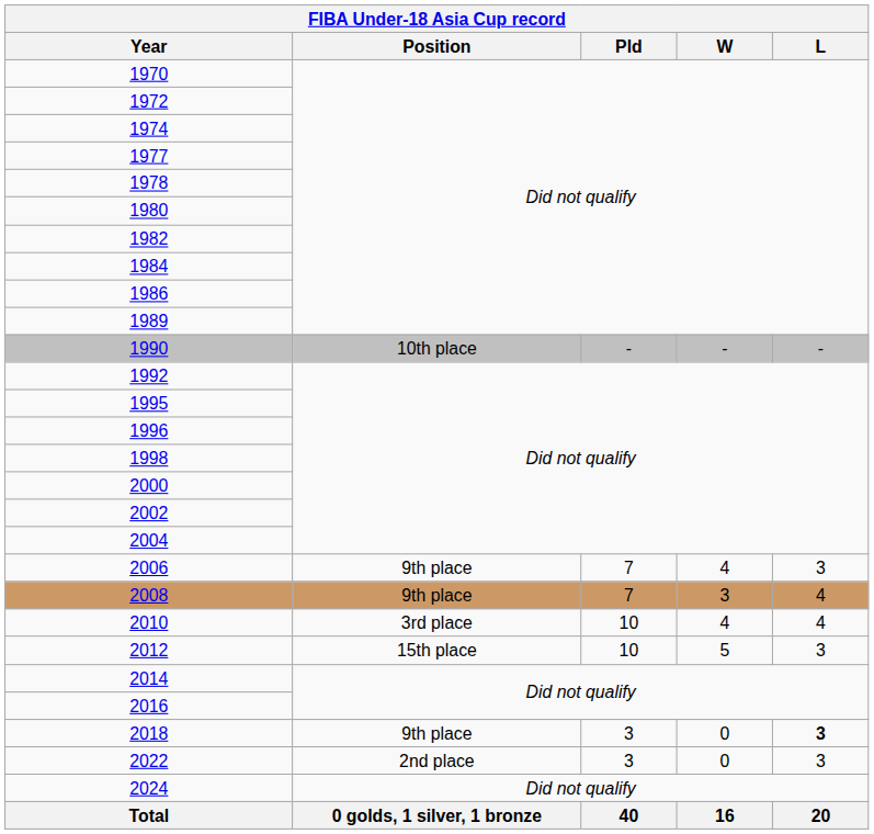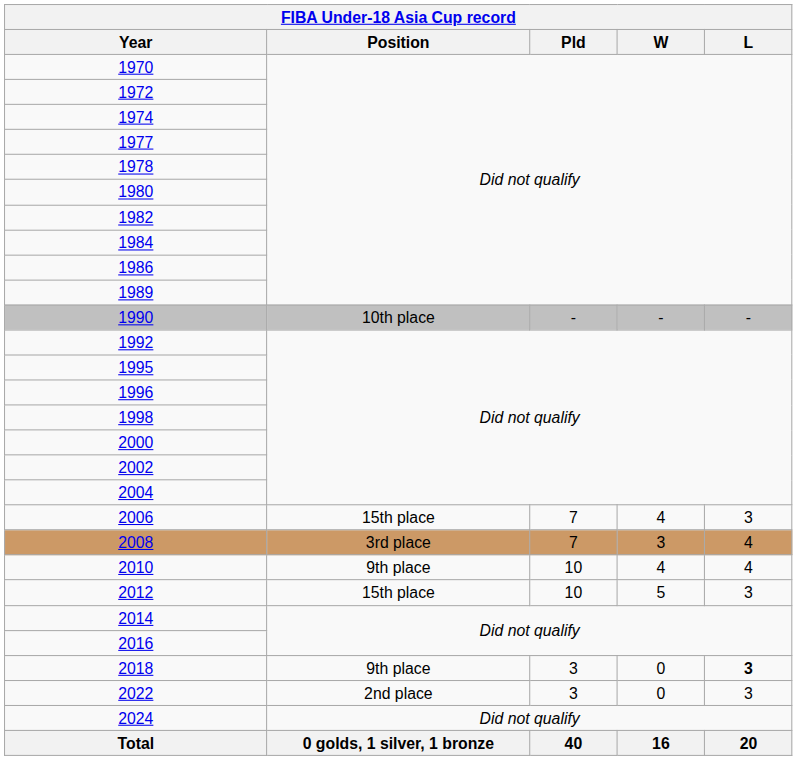2006 | Position: 9th place -> 15th place
2008 | Position: 9th place -> 3rd place
2010 | Position: 3rd place -> 9th place
